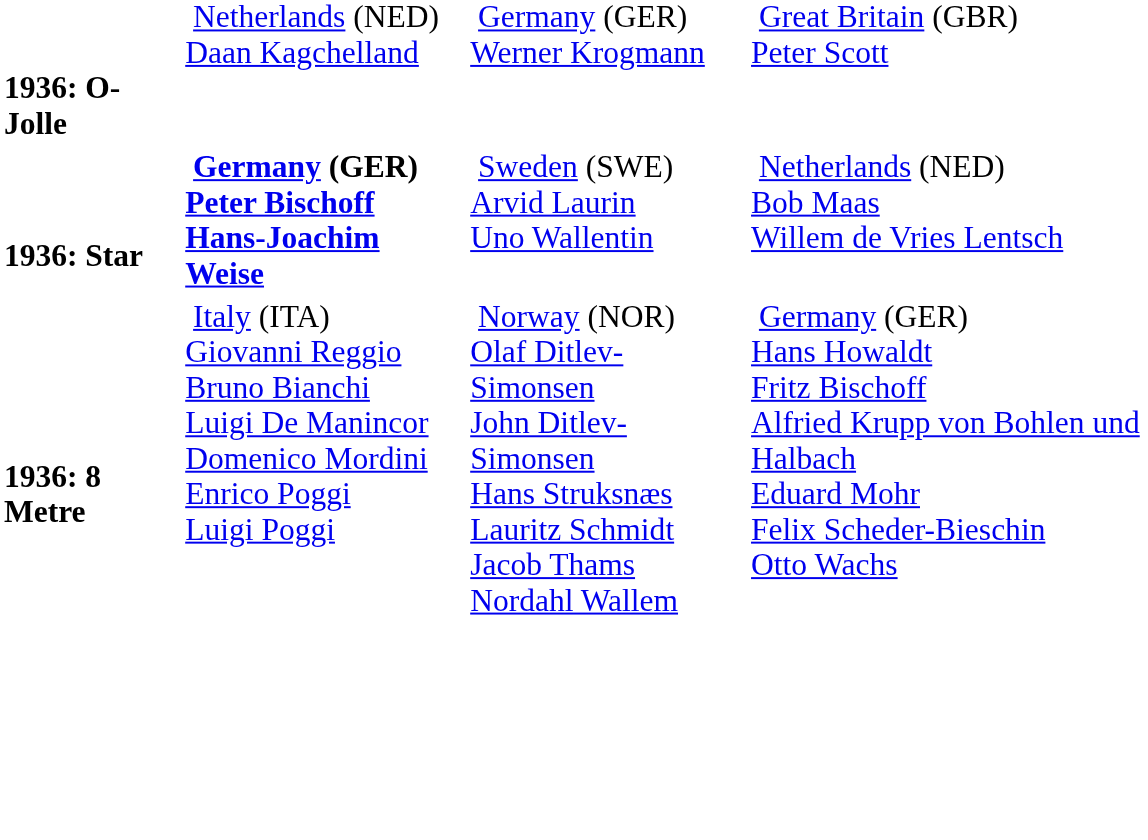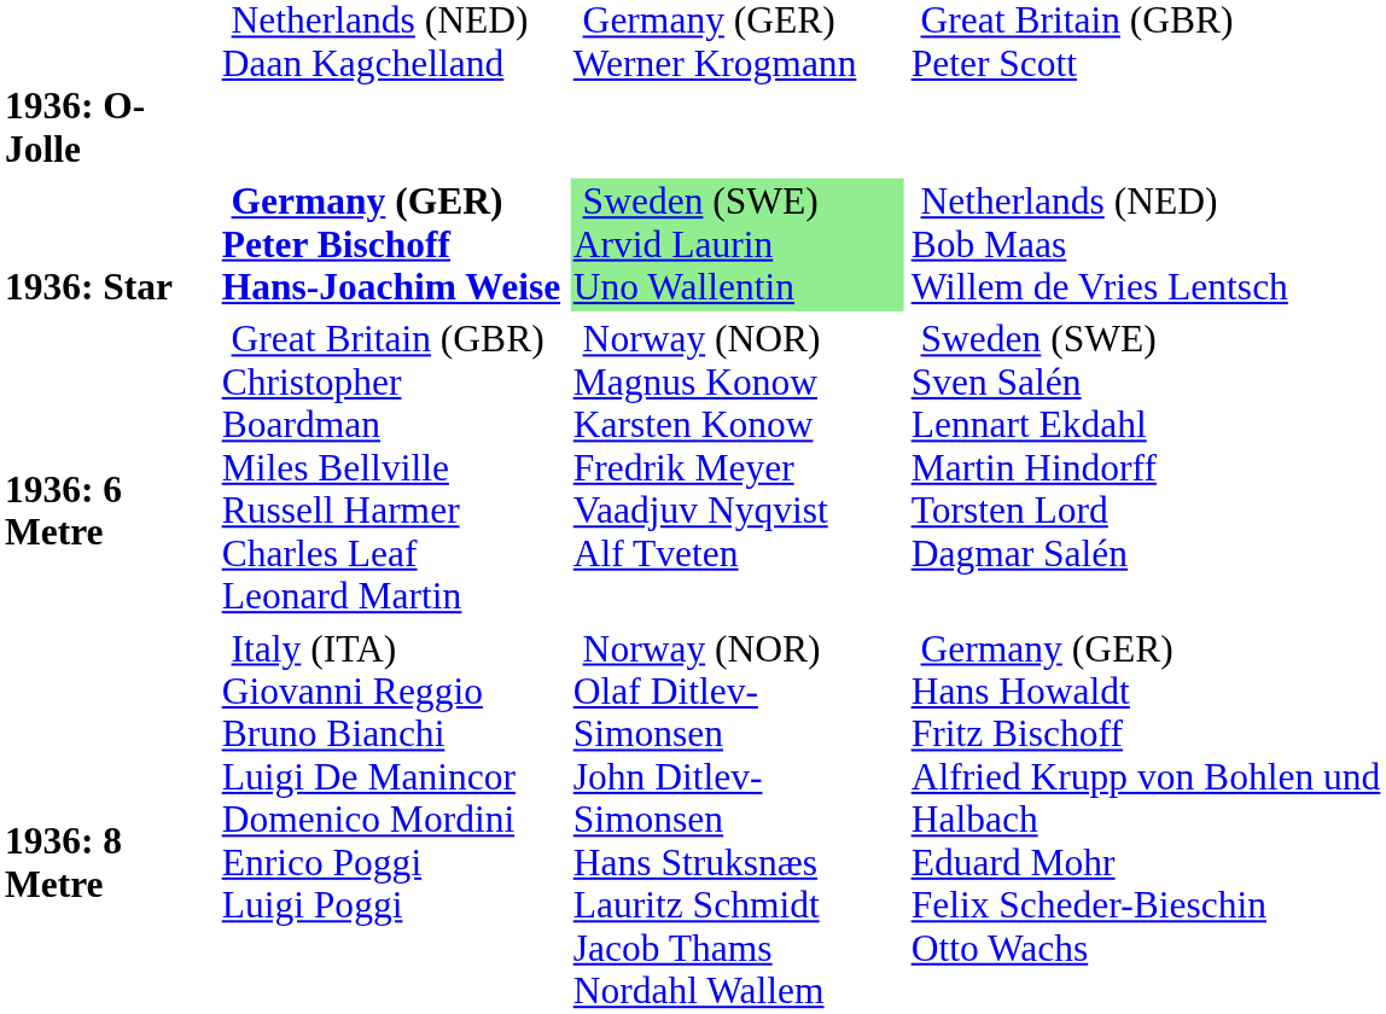1936: Star | column 3: no background -> lightgreen background
+ row: 1936: 6 Metre | Great Britain (GBR) Christopher Boardman Miles Bellville Russell Harmer Charles Leaf Leonard Martin | Norway (NOR) Magnus Konow Karsten Konow Fredrik Meyer Vaadjuv Nyqvist Alf Tveten | Sweden (SWE) Sven Salén Lennart Ekdahl Martin Hindorff Torsten Lord Dagmar Salén
